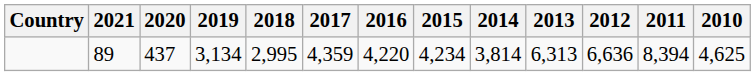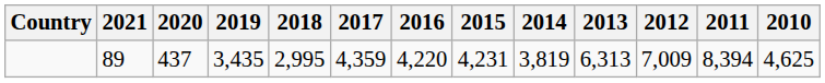row 2 | 2019: 3,134 -> 3,435
row 2 | 2015: 4,234 -> 4,231
row 2 | 2014: 3,814 -> 3,819
row 2 | 2012: 6,636 -> 7,009
